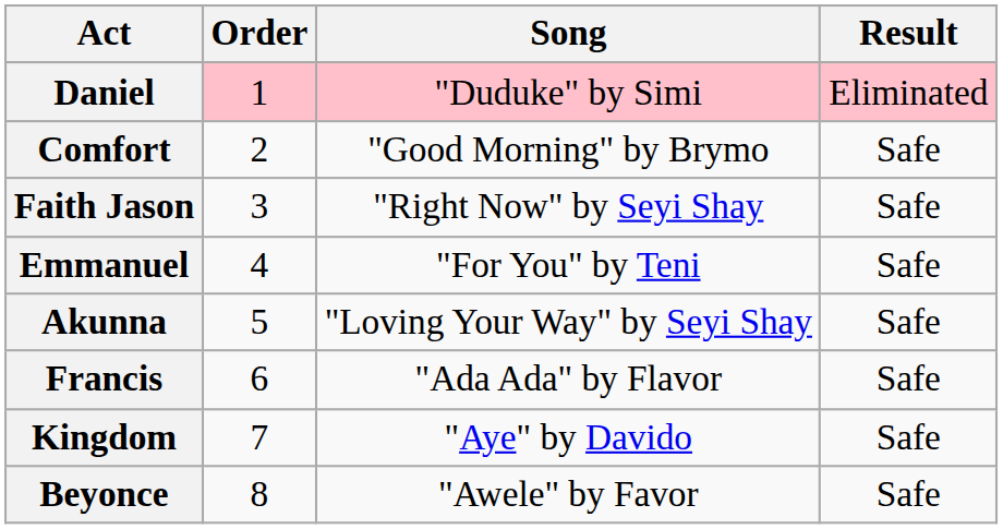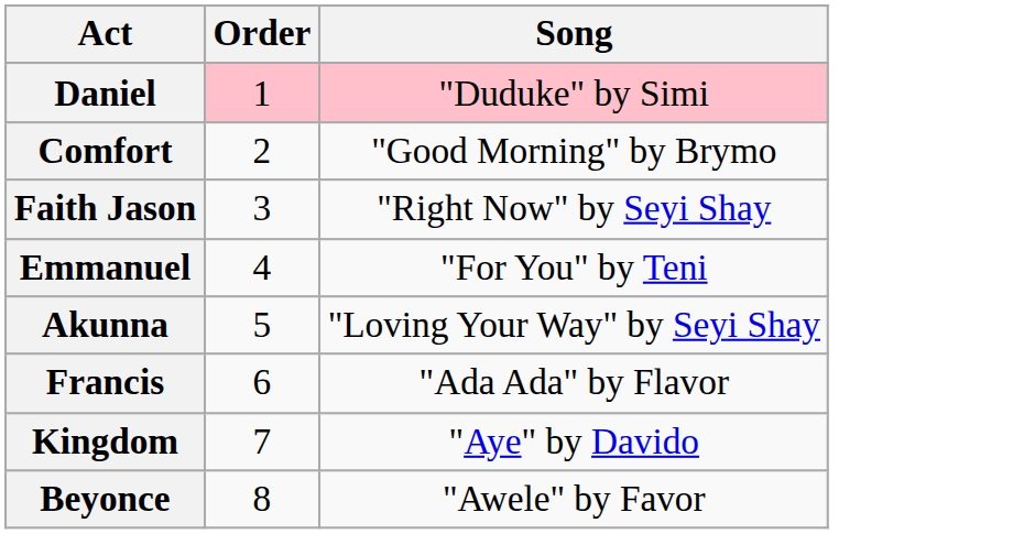- column: Result | Eliminated | Safe | Safe | Safe | Safe | Safe | Safe | Safe
